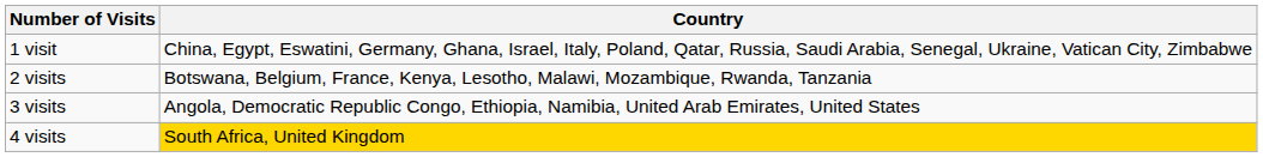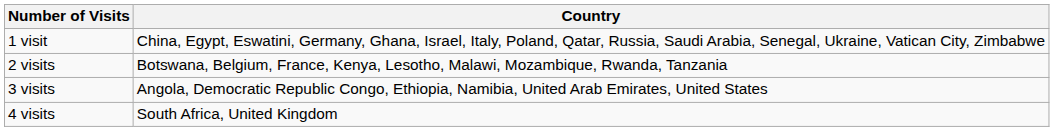4 visits | Country: gold background -> no background
